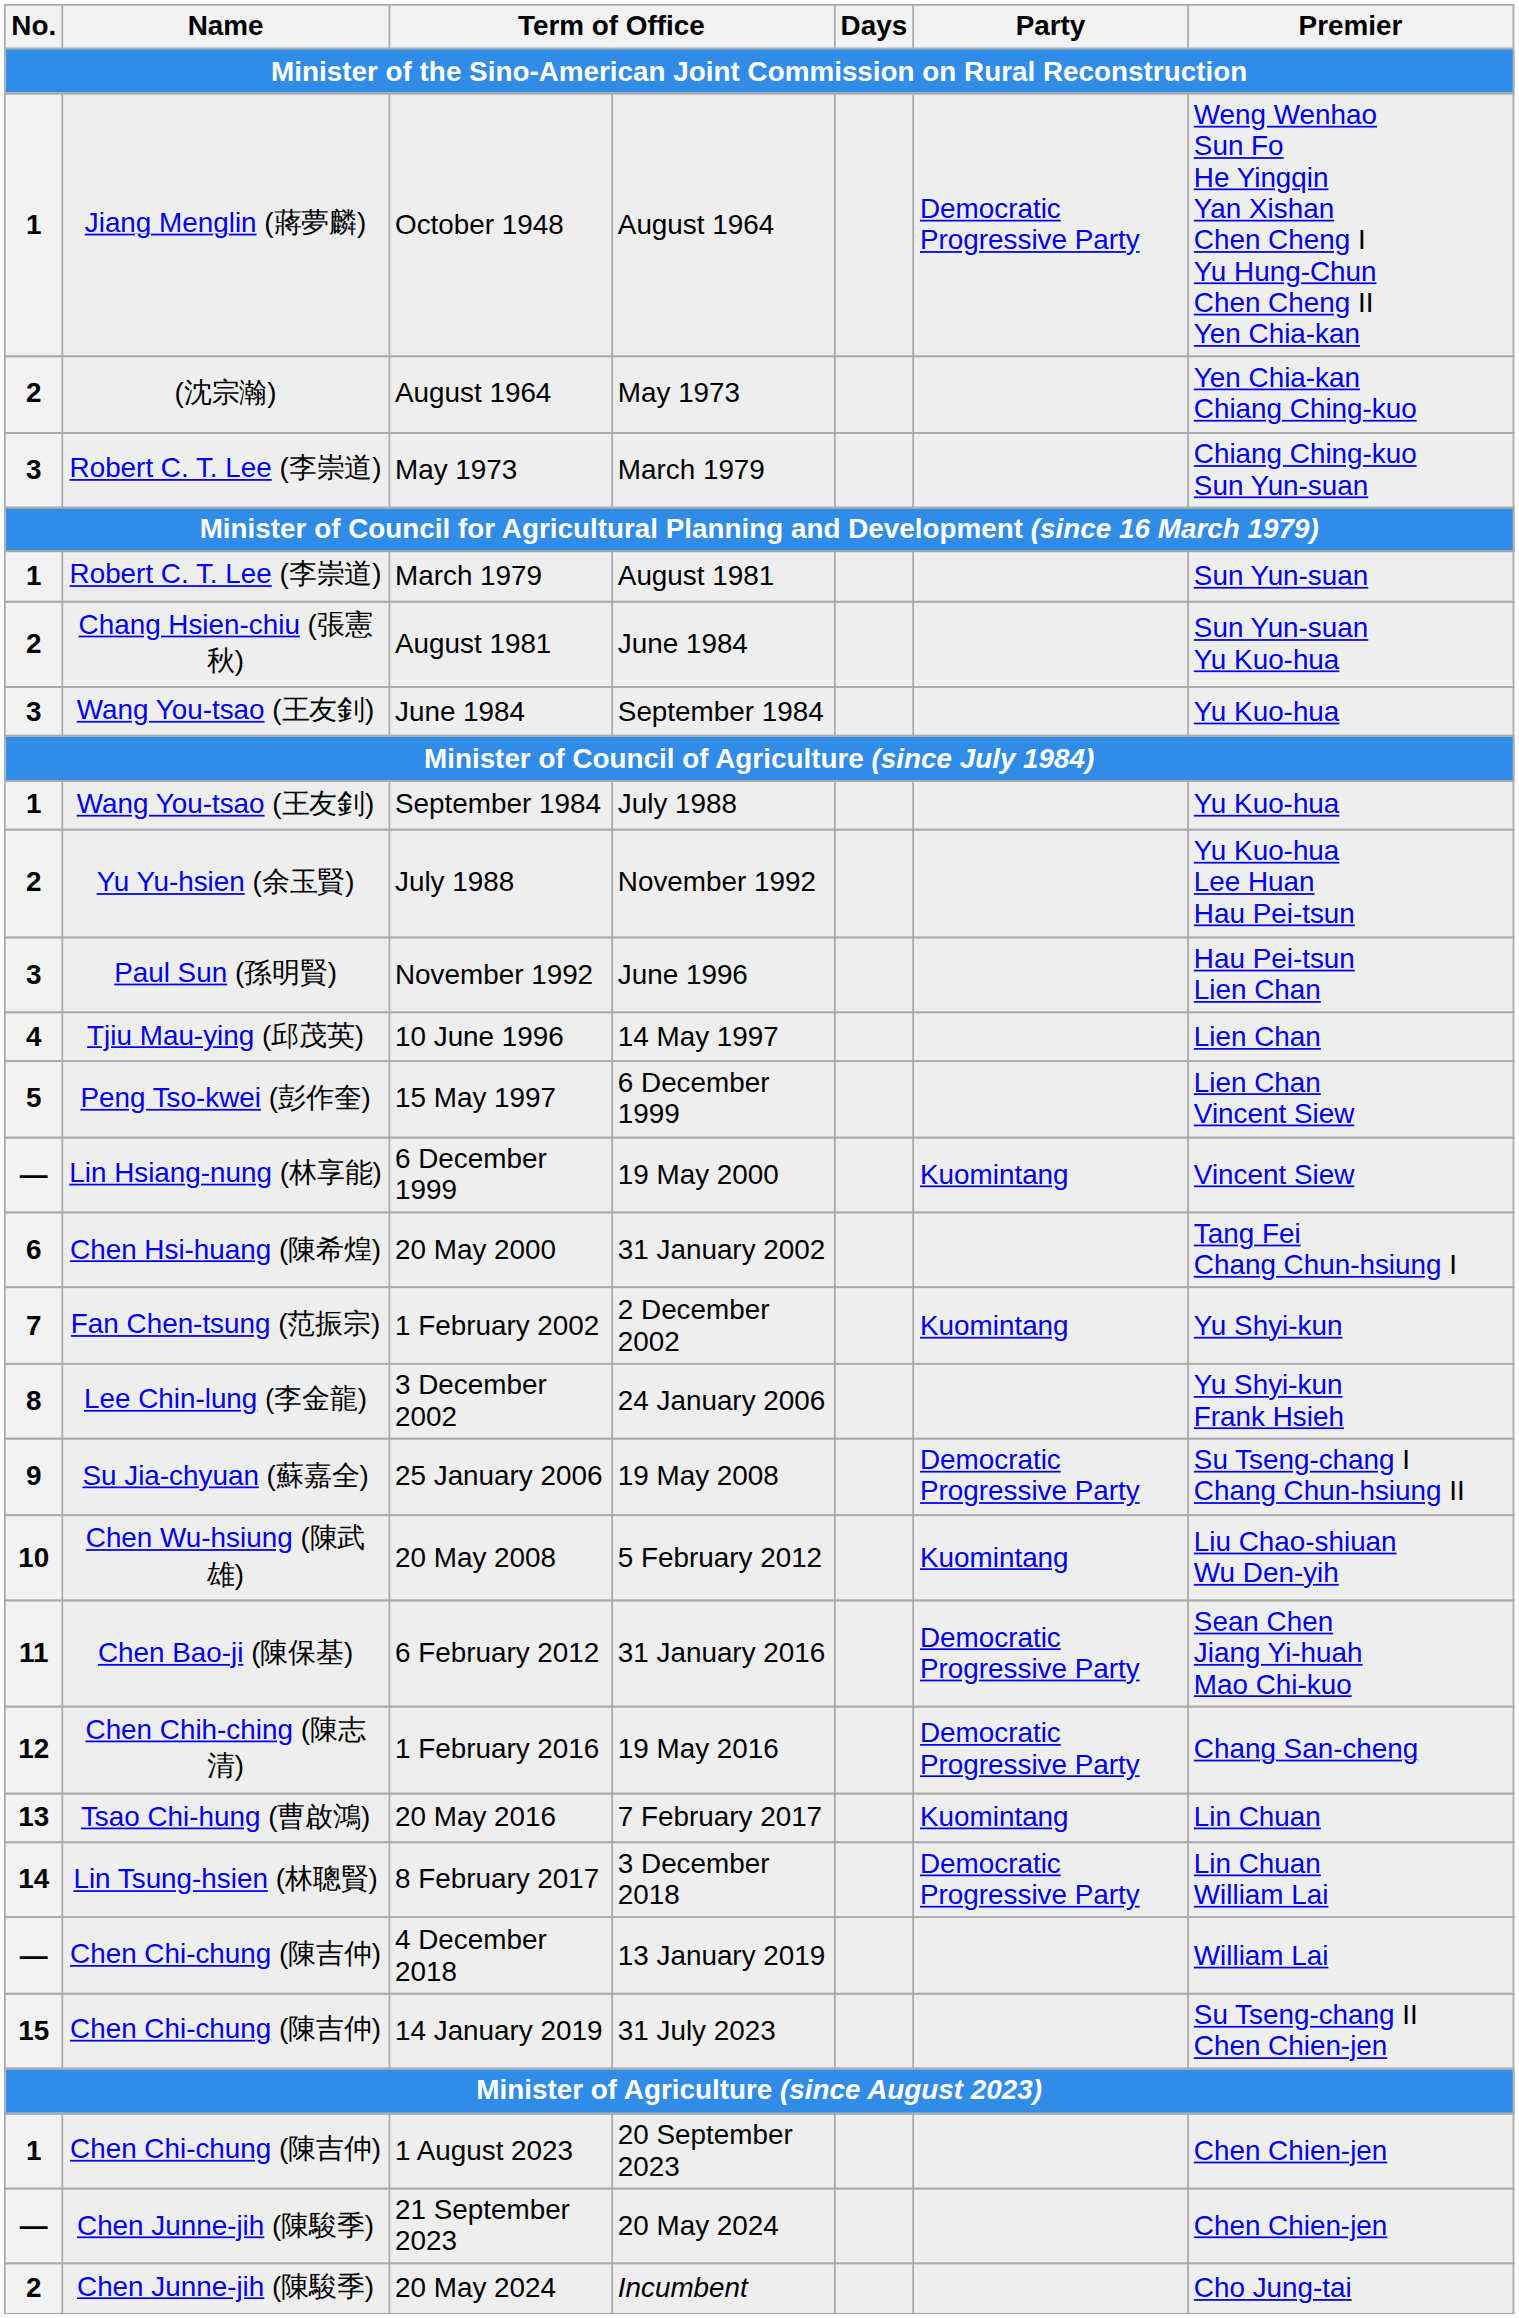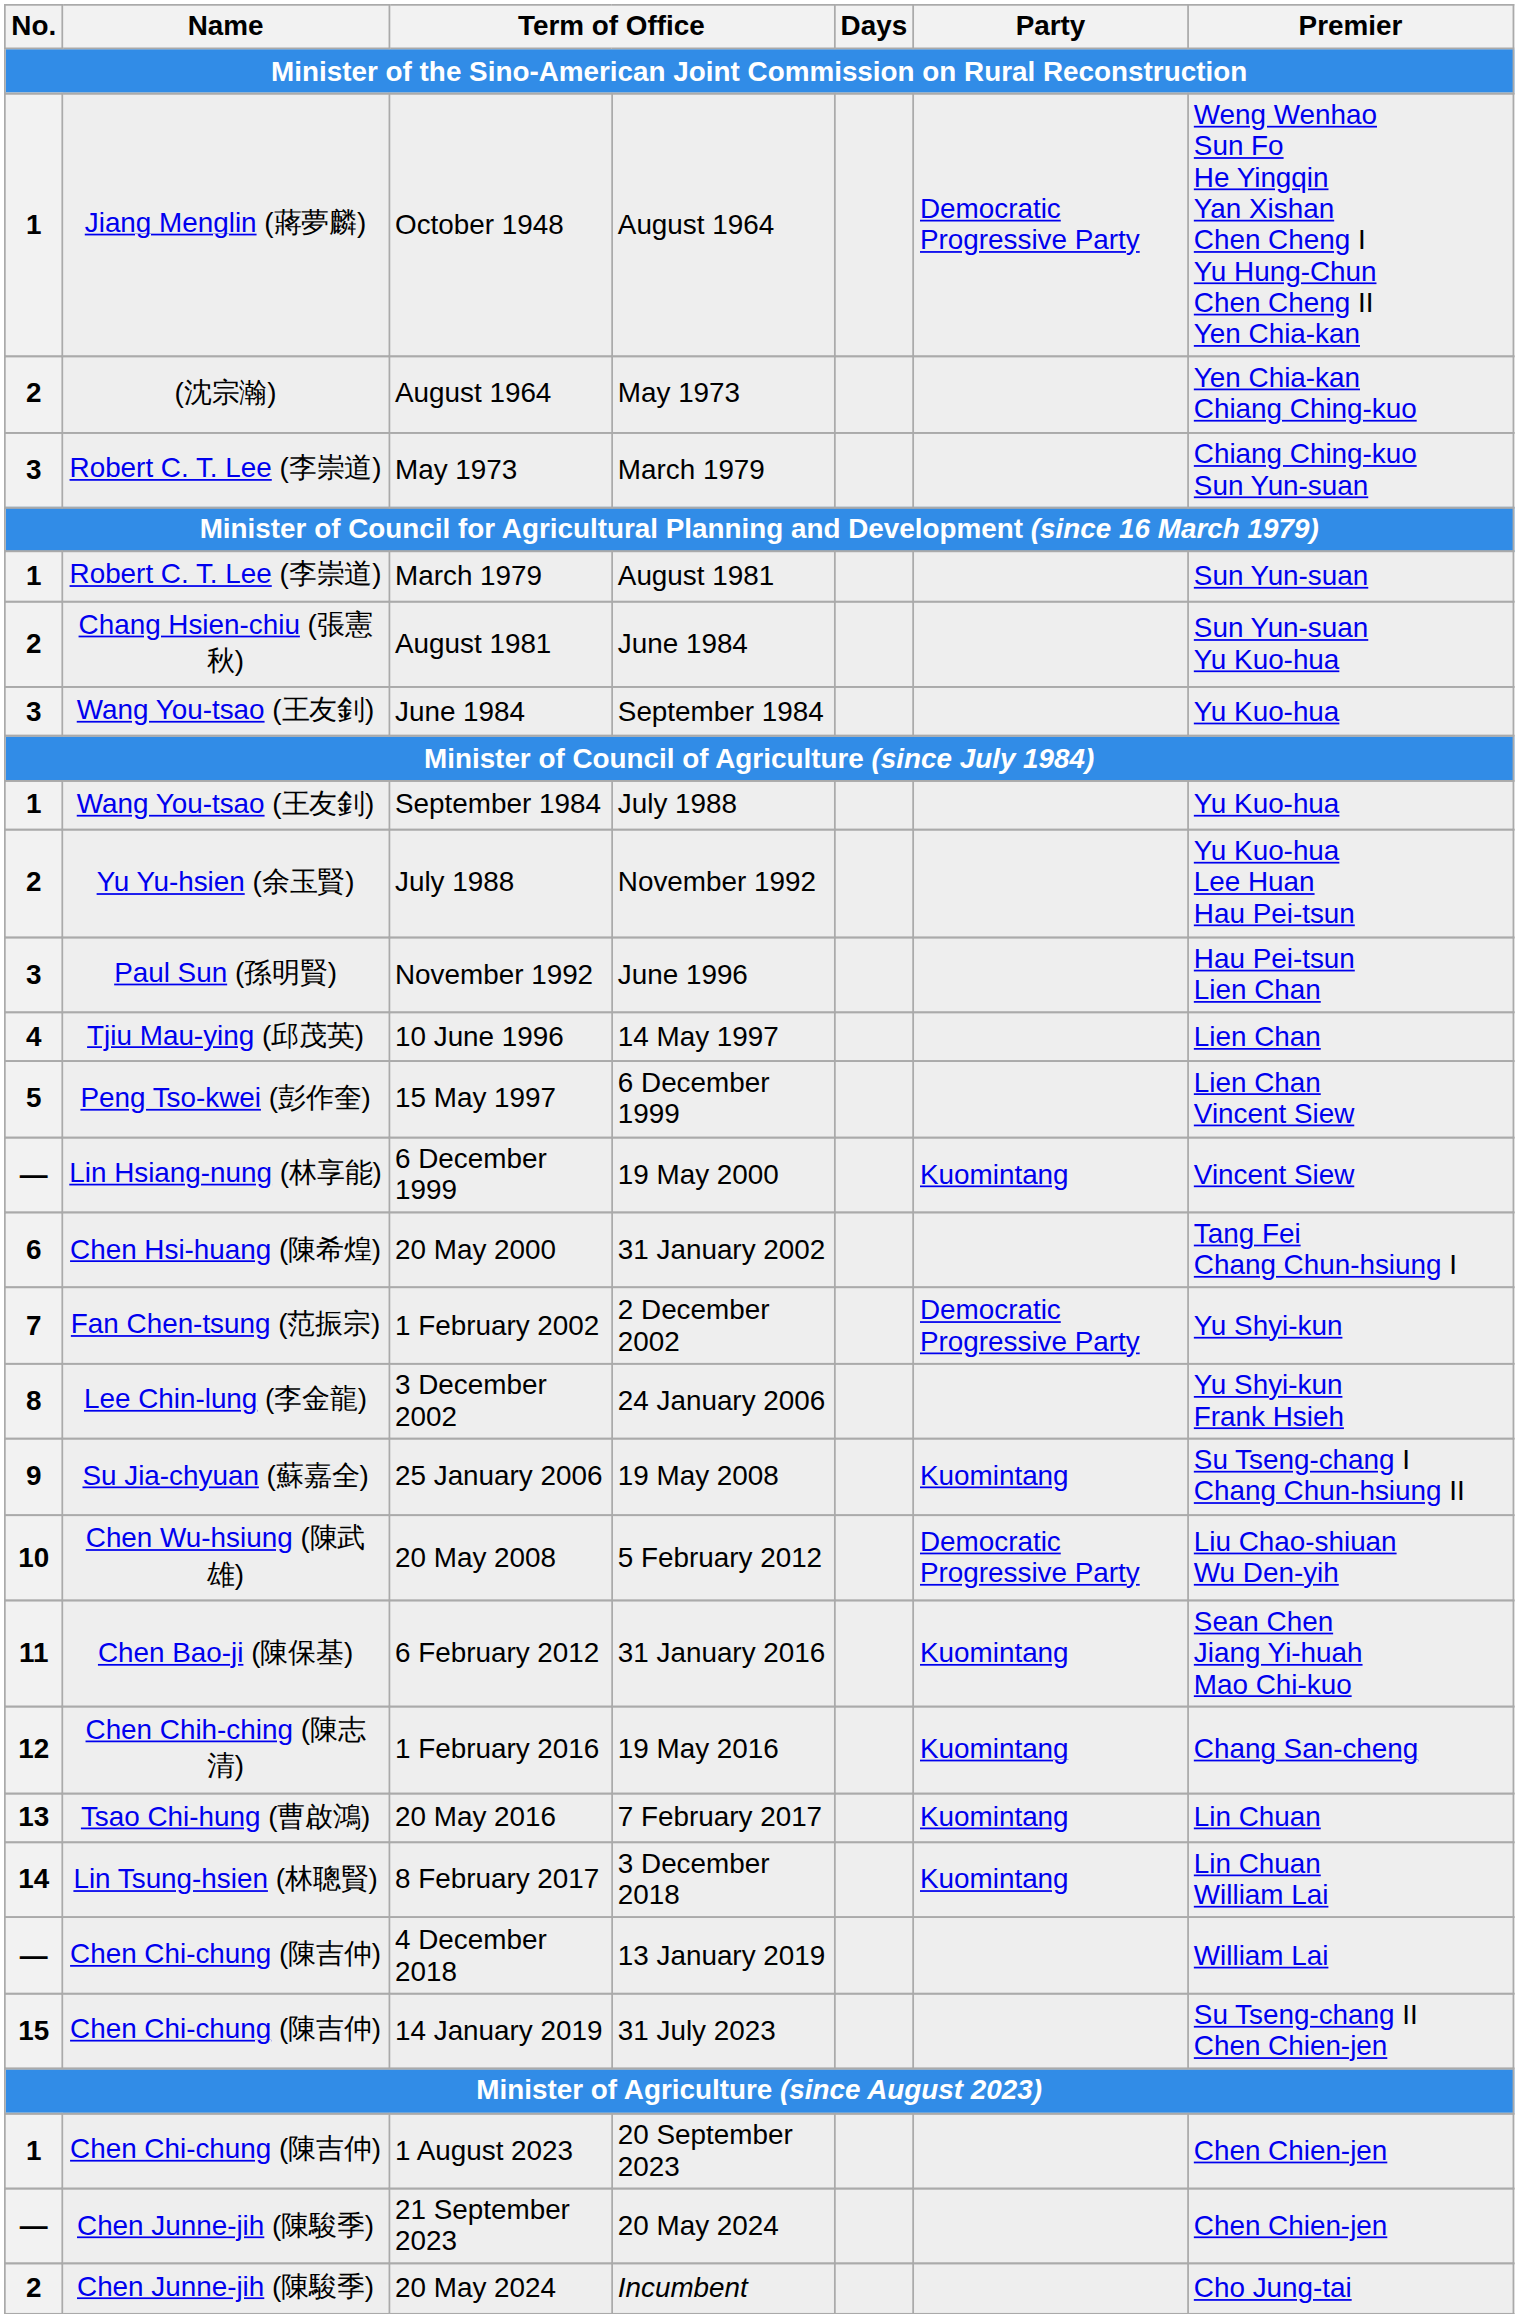1 February 2002 | Party: Kuomintang -> Democratic Progressive Party
25 January 2006 | Party: Democratic Progressive Party -> Kuomintang
20 May 2008 | Party: Kuomintang -> Democratic Progressive Party
6 February 2012 | Party: Democratic Progressive Party -> Kuomintang
1 February 2016 | Party: Democratic Progressive Party -> Kuomintang
8 February 2017 | Party: Democratic Progressive Party -> Kuomintang
